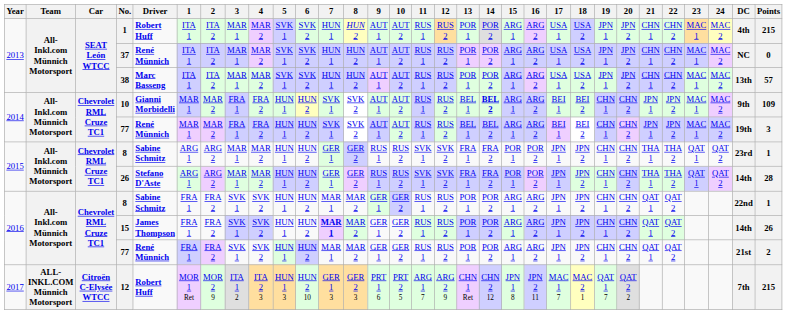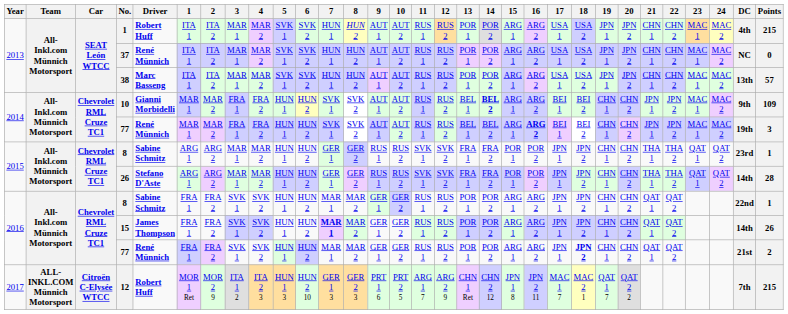row 6 | 16: normal -> bold
row 11 | 18: normal -> bold
